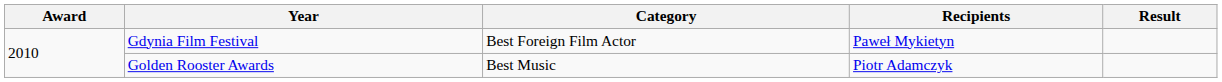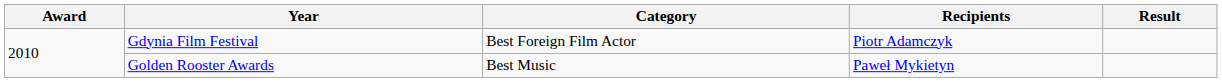Gdynia Film Festival | Recipients: Paweł Mykietyn -> Piotr Adamczyk
Golden Rooster Awards | Recipients: Piotr Adamczyk -> Paweł Mykietyn
